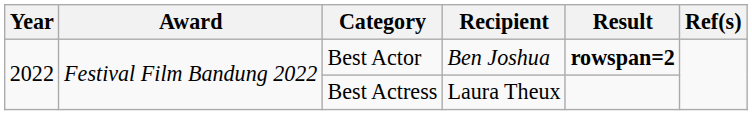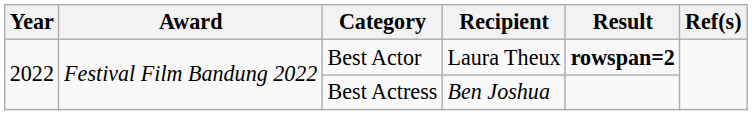Best Actor | Recipient: Ben Joshua -> Laura Theux
Best Actress | Recipient: Laura Theux -> Ben Joshua
